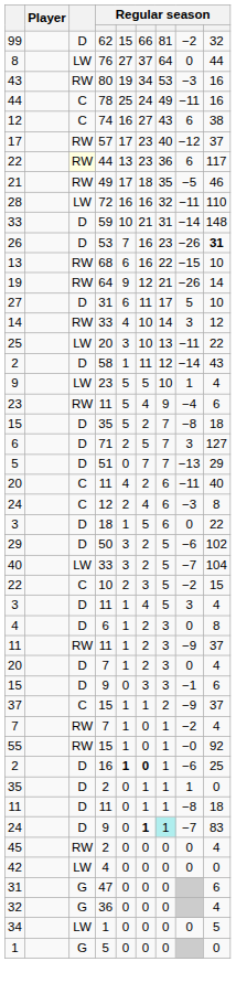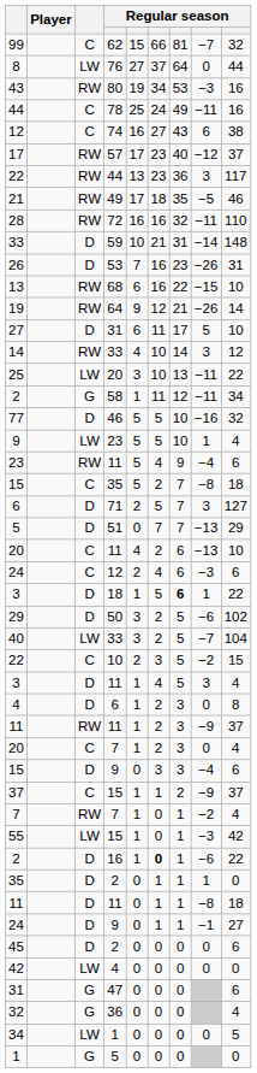99 | column 3: D -> C
99 | column 8: −2 -> −7
22 / 44 | column 3: lightyellow background -> no background
22 / 44 | column 8: 6 -> 3
28 | column 3: LW -> RW
26 | column 9: bold -> normal
2 / 58 | column 3: D -> G
2 / 58 | column 8: −14 -> −11
2 / 58 | column 9: 43 -> 34
+ row: 77 | D | 46 | 5 | 5 | 10 | −16 | 32
15 / 35 | column 3: D -> C
20 / 11 | column 8: −11 -> −13
20 / 11 | column 9: 40 -> 10
24 / 12 | column 9: 8 -> 6
3 / 18 | column 7: normal -> bold
3 / 18 | column 8: 0 -> 1
20 / 7 | column 3: D -> C
15 / 9 | column 8: −1 -> −4
55 | column 3: RW -> LW
55 | column 8: −0 -> −3
55 | column 9: 92 -> 42
2 / 16 | column 5: bold -> normal
2 / 16 | column 9: 25 -> 22
24 / 9 | column 6: bold -> normal
24 / 9 | column 7: paleturquoise background -> no background
24 / 9 | column 8: −7 -> −1
24 / 9 | column 9: 83 -> 27
45 | column 3: RW -> D
45 | column 9: 4 -> 6
